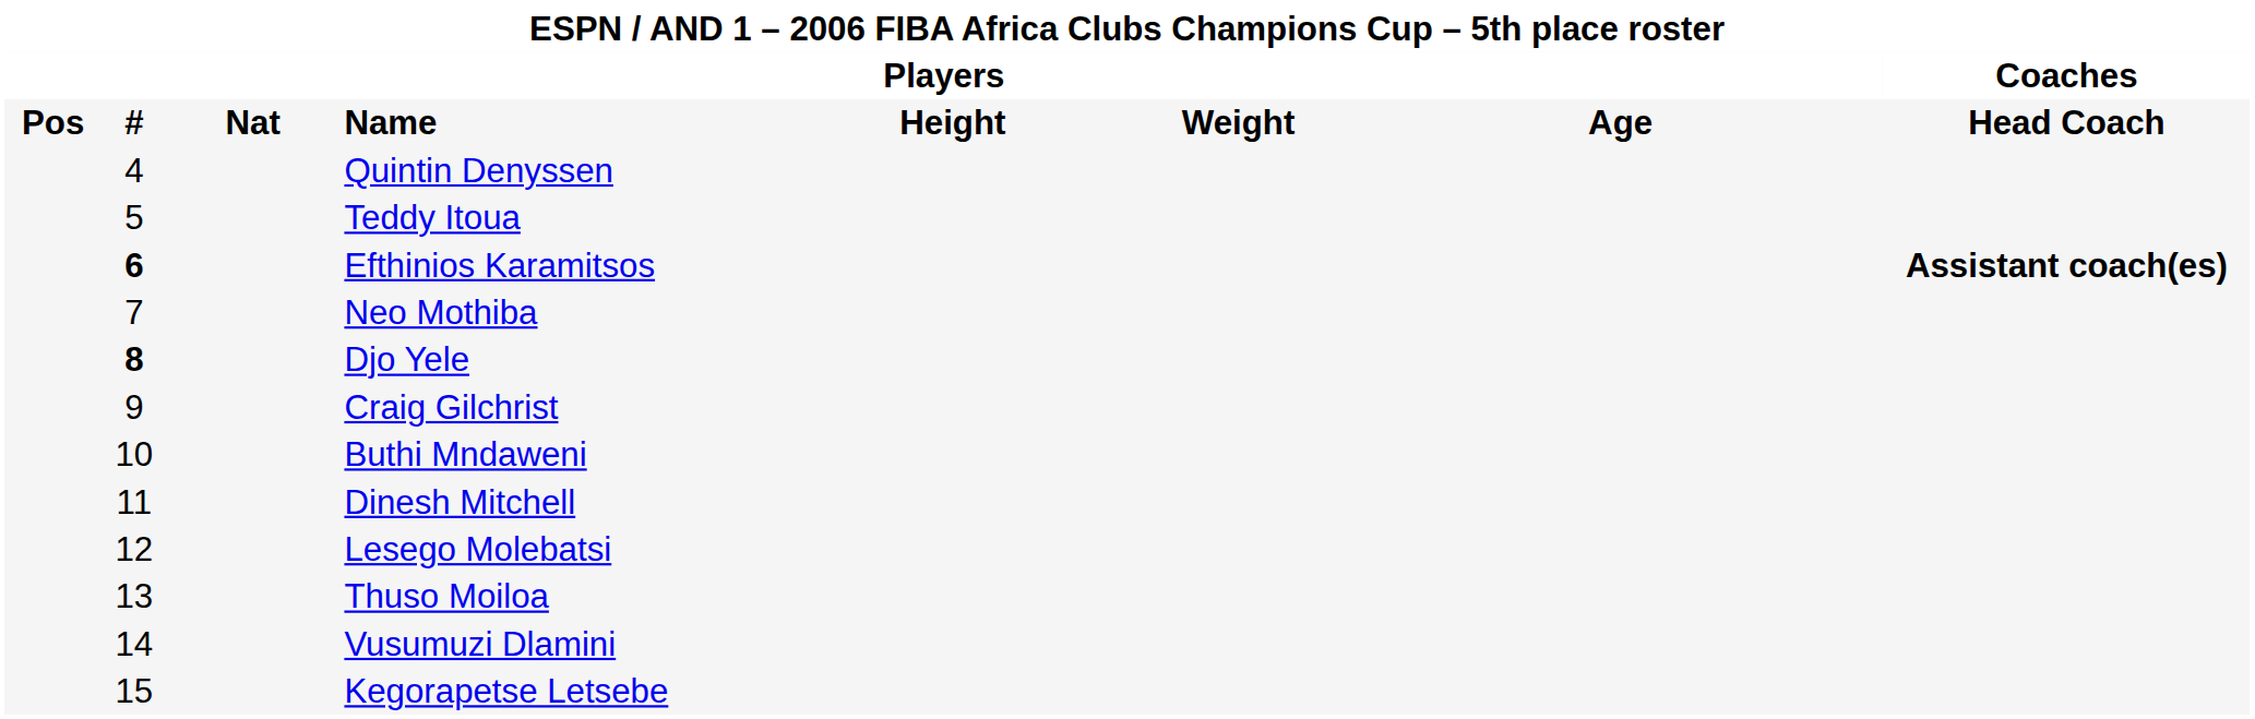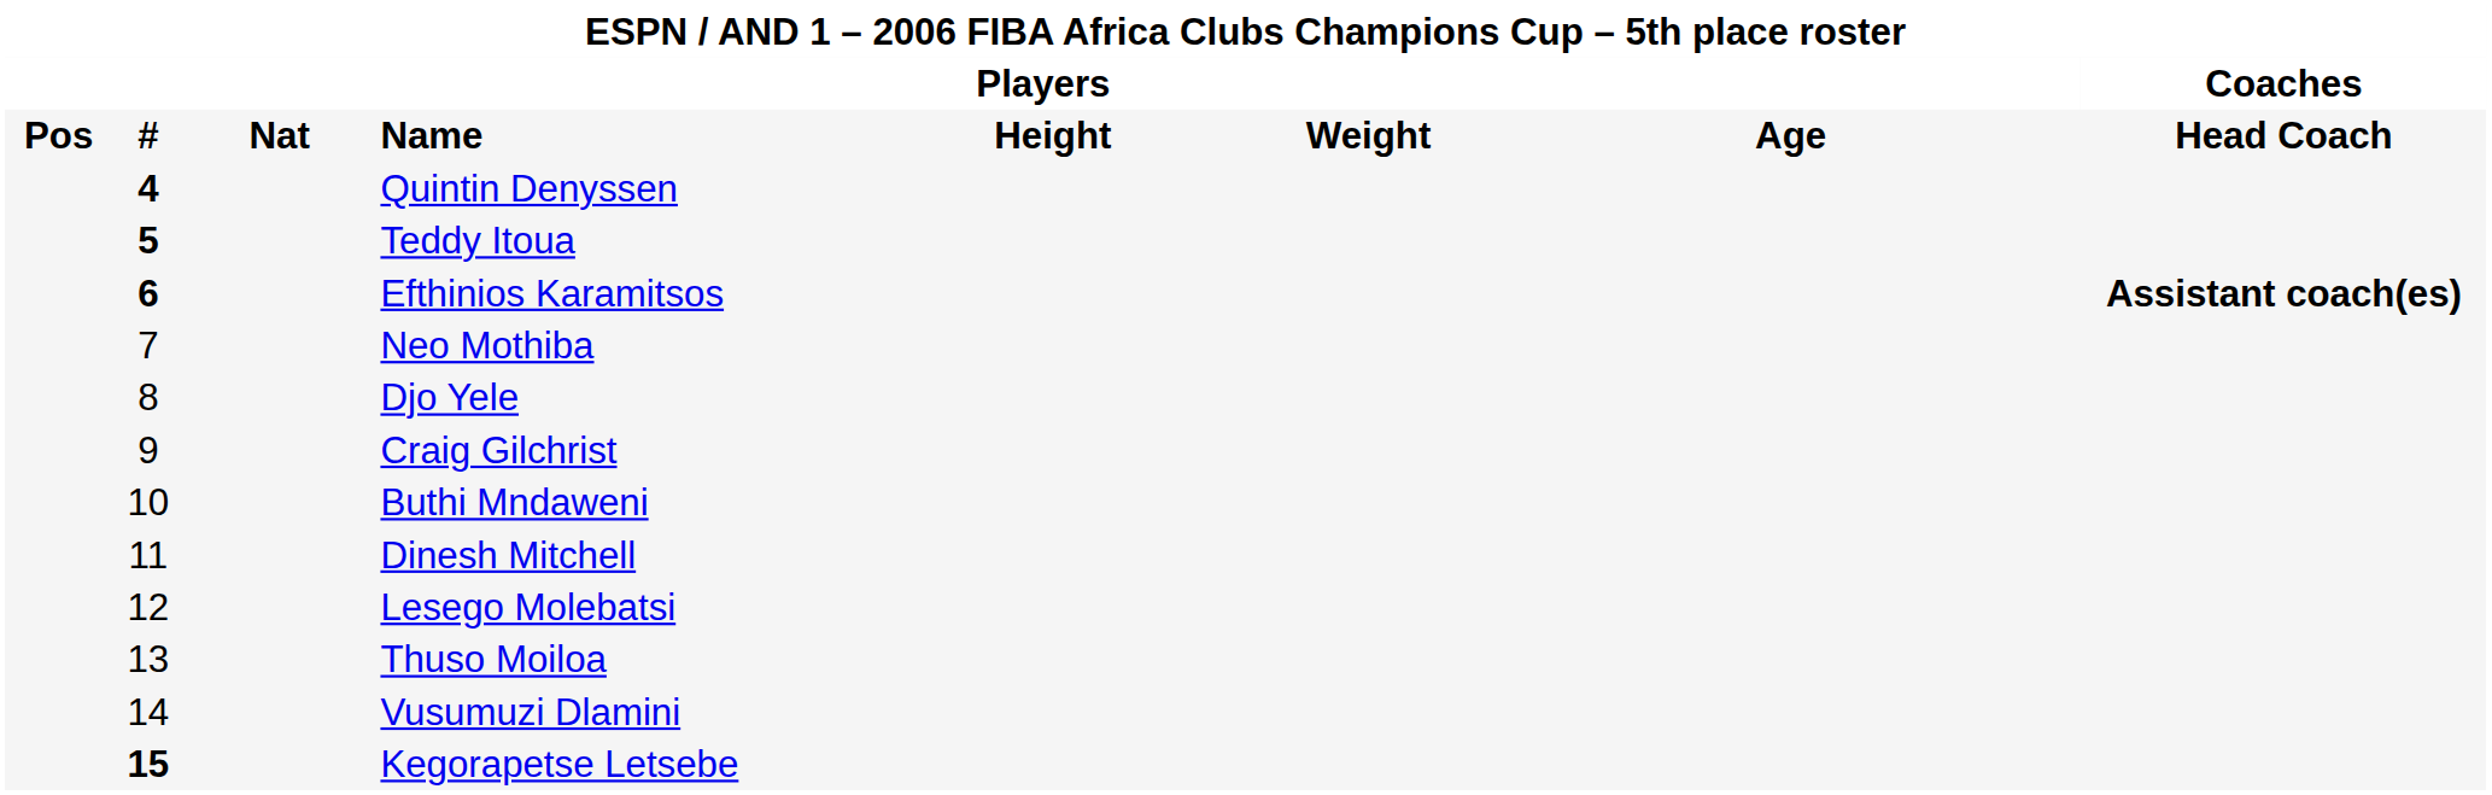Quintin Denyssen | column 2: normal -> bold
Teddy Itoua | column 2: normal -> bold
Djo Yele | column 2: bold -> normal
Kegorapetse Letsebe | column 2: normal -> bold
